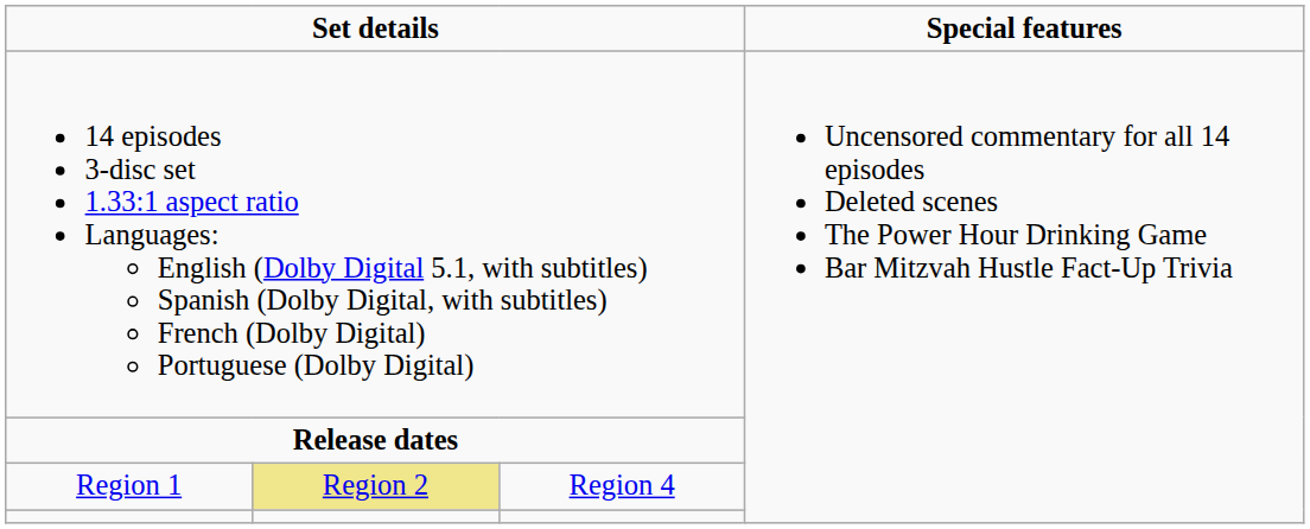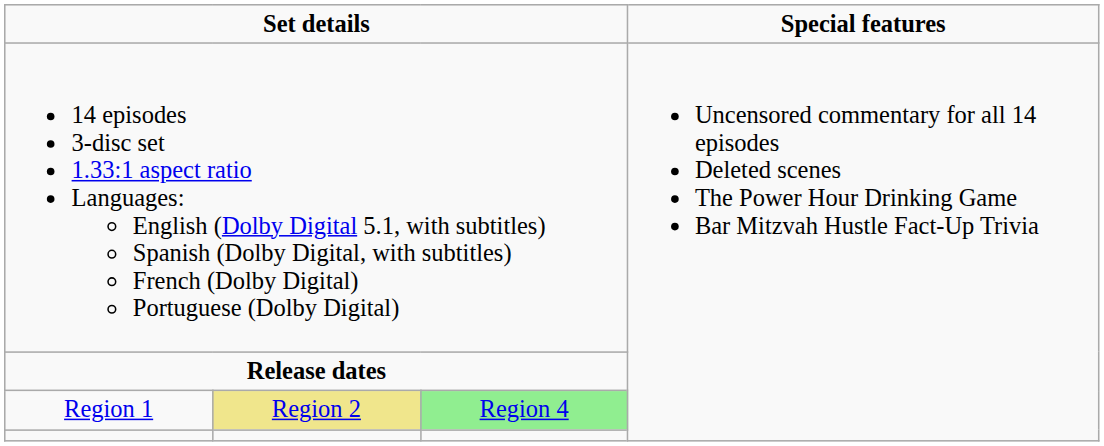Region 1 | column 3: no background -> lightgreen background
